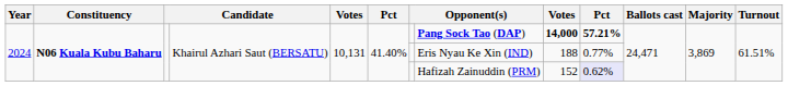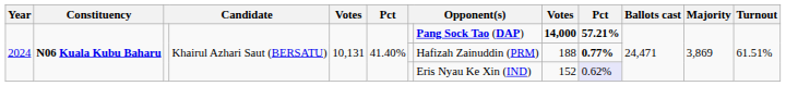row 3 | column 8: Eris Nyau Ke Xin (IND) -> Hafizah Zainuddin (PRM)
row 3 | column 10: normal -> bold
row 4 | column 8: Hafizah Zainuddin (PRM) -> Eris Nyau Ke Xin (IND)
